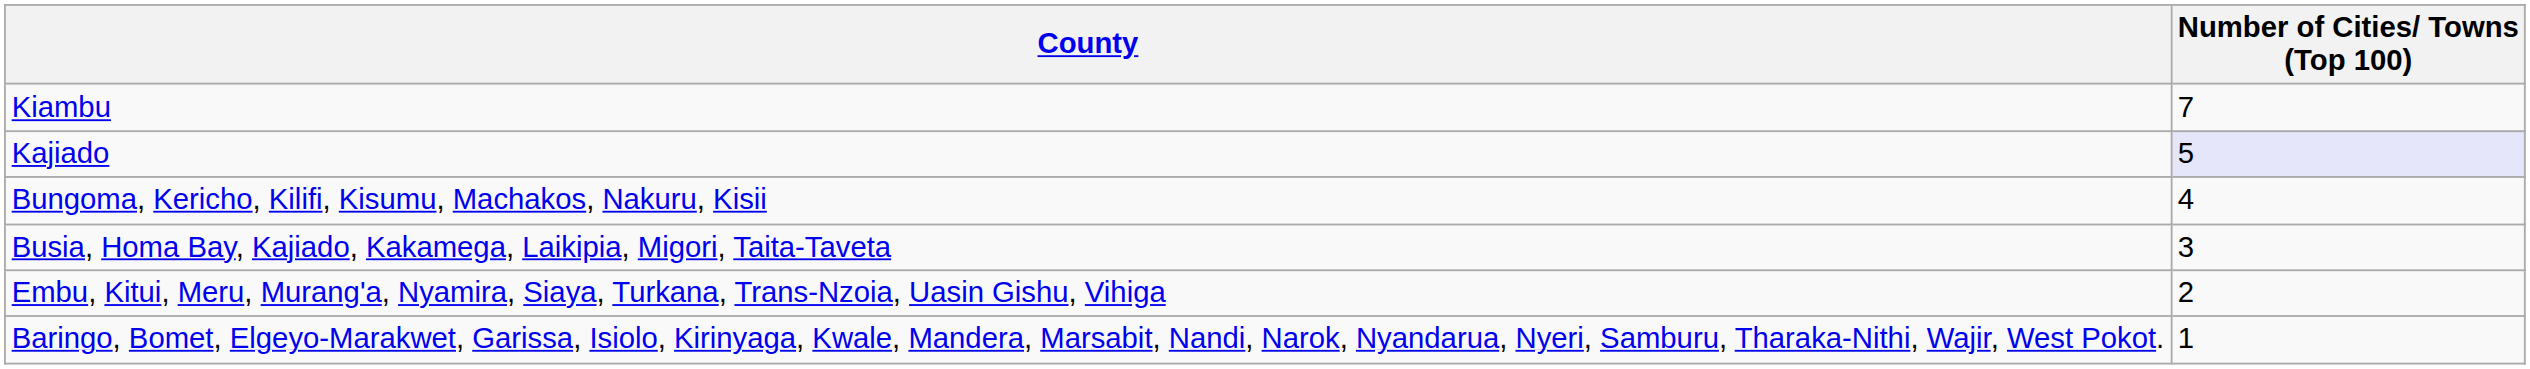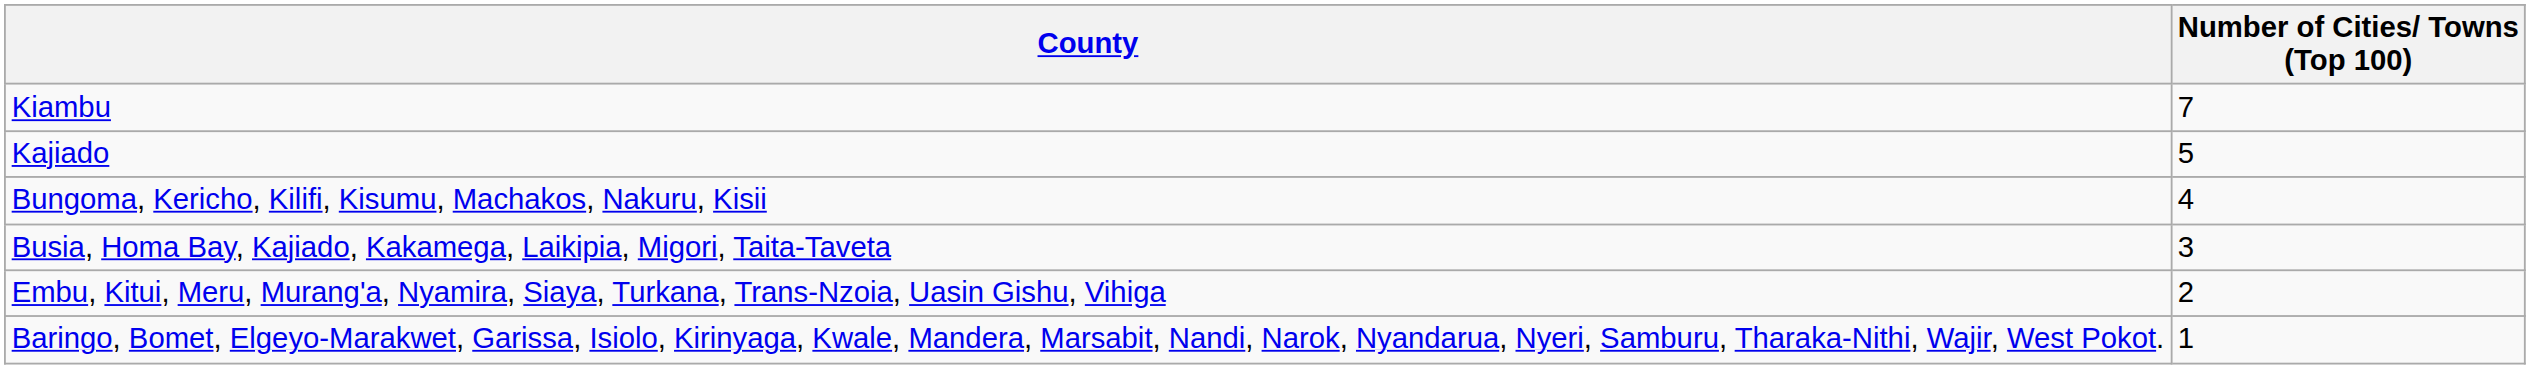Kajiado | Number of Cities/ Towns (Top 100): lavender background -> no background
